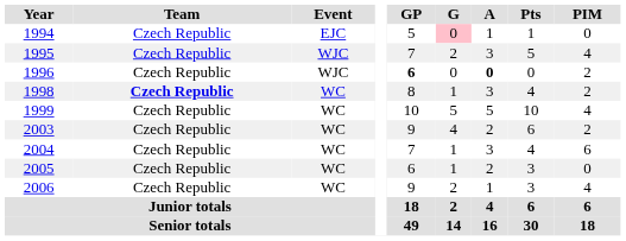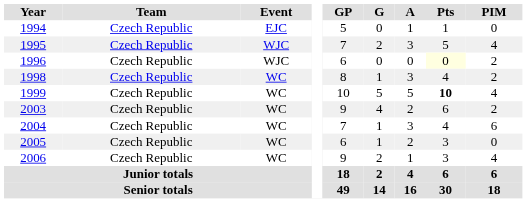1994 | G: pink background -> no background
1996 | GP: bold -> normal
1996 | A: bold -> normal
1996 | Pts: no background -> lightyellow background
1998 | Team: bold -> normal
1999 | Pts: normal -> bold
